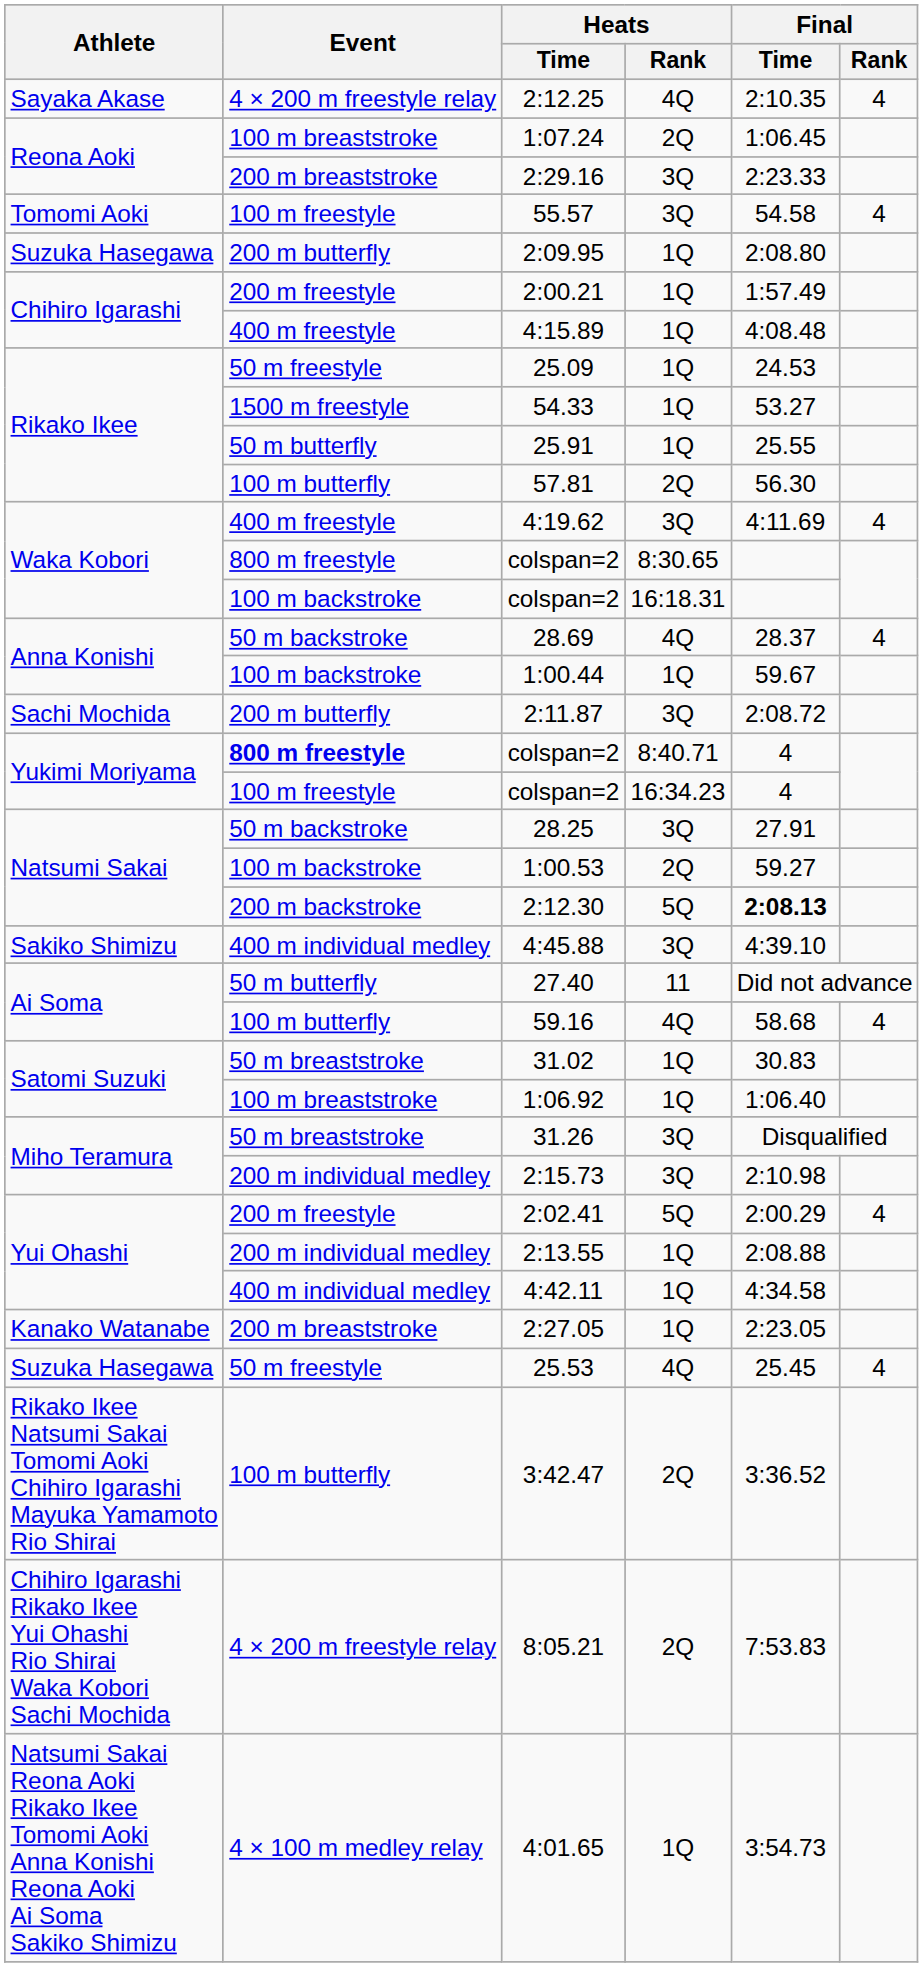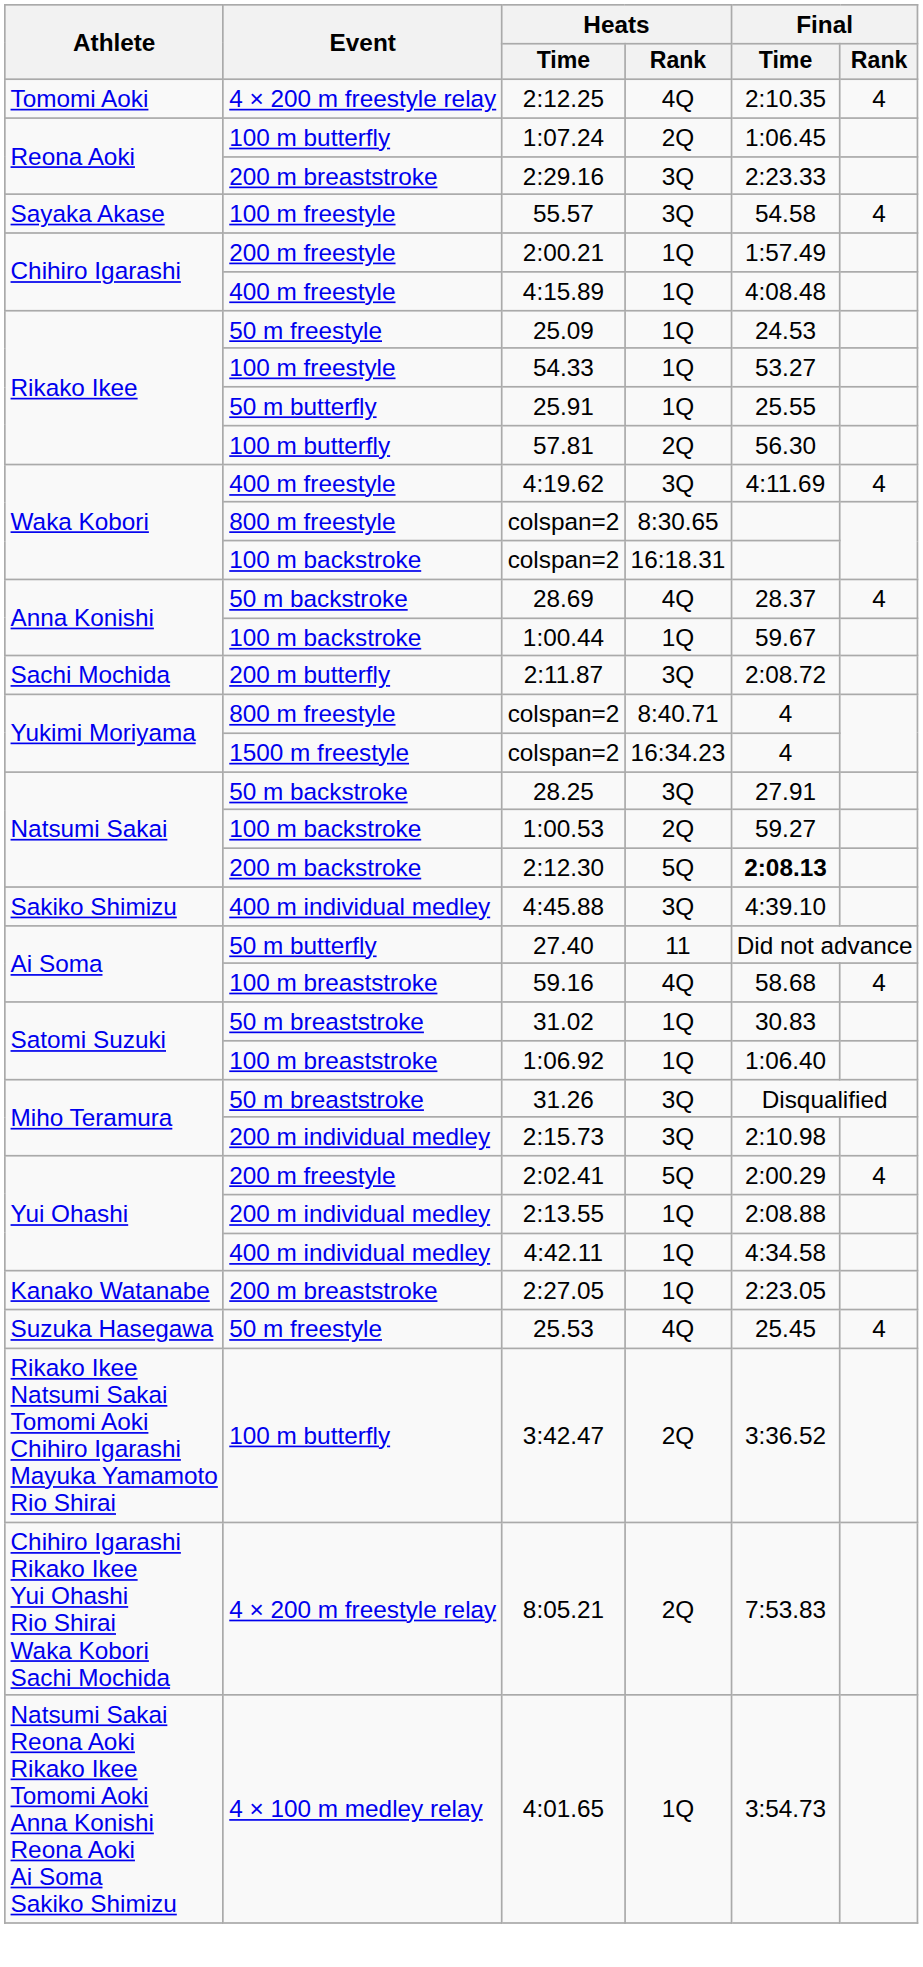2:12.25 | Athlete: Sayaka Akase -> Tomomi Aoki
1:07.24 | Event: 100 m breaststroke -> 100 m butterfly
55.57 | Athlete: Tomomi Aoki -> Sayaka Akase
- row: Suzuka Hasegawa | 200 m butterfly | 2:09.95 | 1Q | 2:08.80
54.33 | Event: 1500 m freestyle -> 100 m freestyle
colspan=2 / 8:40.71 | Event: bold -> normal
colspan=2 / 16:34.23 | Event: 100 m freestyle -> 1500 m freestyle
59.16 | Event: 100 m butterfly -> 100 m breaststroke
